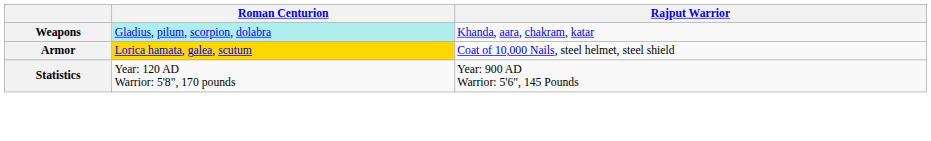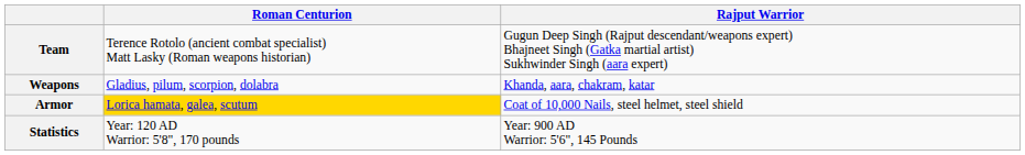+ row: Team | Terence Rotolo (ancient combat specialist) Matt Lasky (Roman weapons historian) | Gugun Deep Singh (Rajput descendant/weapons expert) Bhajneet Singh (Gatka martial artist) Sukhwinder Singh (aara expert)
Weapons | Roman Centurion: paleturquoise background -> no background
